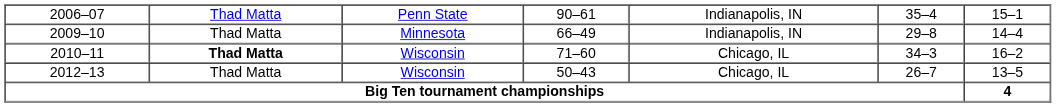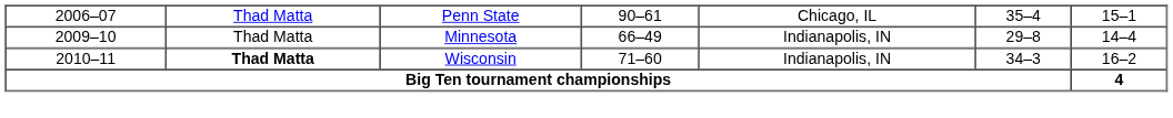2006–07 | column 5: Indianapolis, IN -> Chicago, IL
2010–11 | column 5: Chicago, IL -> Indianapolis, IN
- row: 2012–13 | Thad Matta | Wisconsin | 50–43 | Chicago, IL | 26–7 | 13–5
